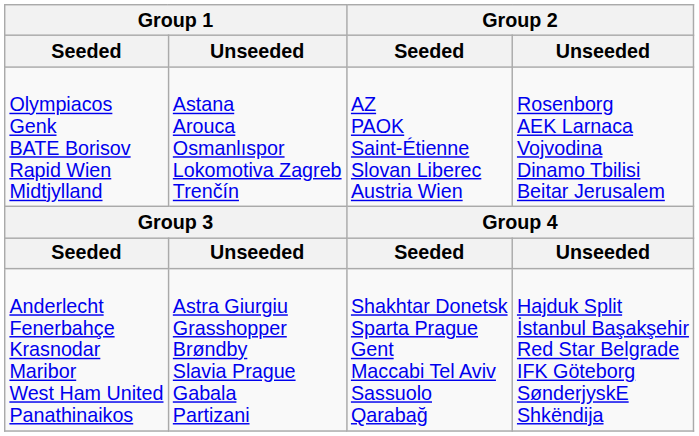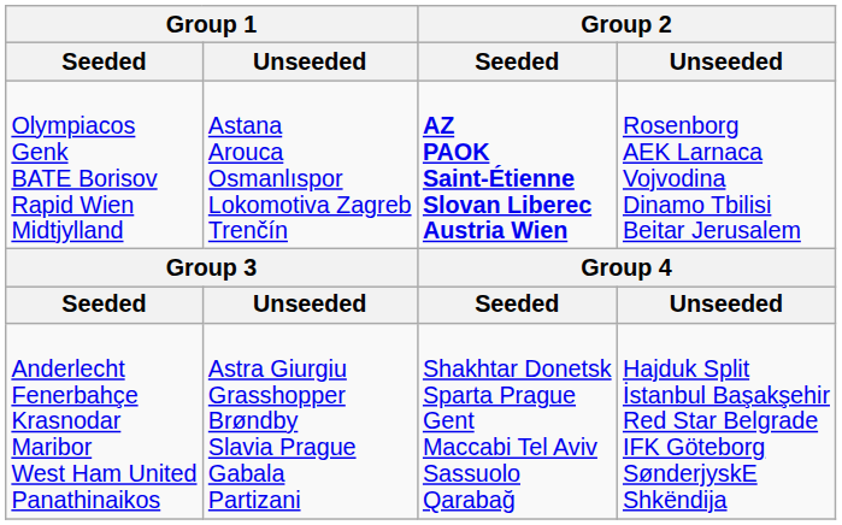Olympiacos Genk BATE Borisov Rapid Wien Midtjylland | Group 2 / Seeded: normal -> bold
